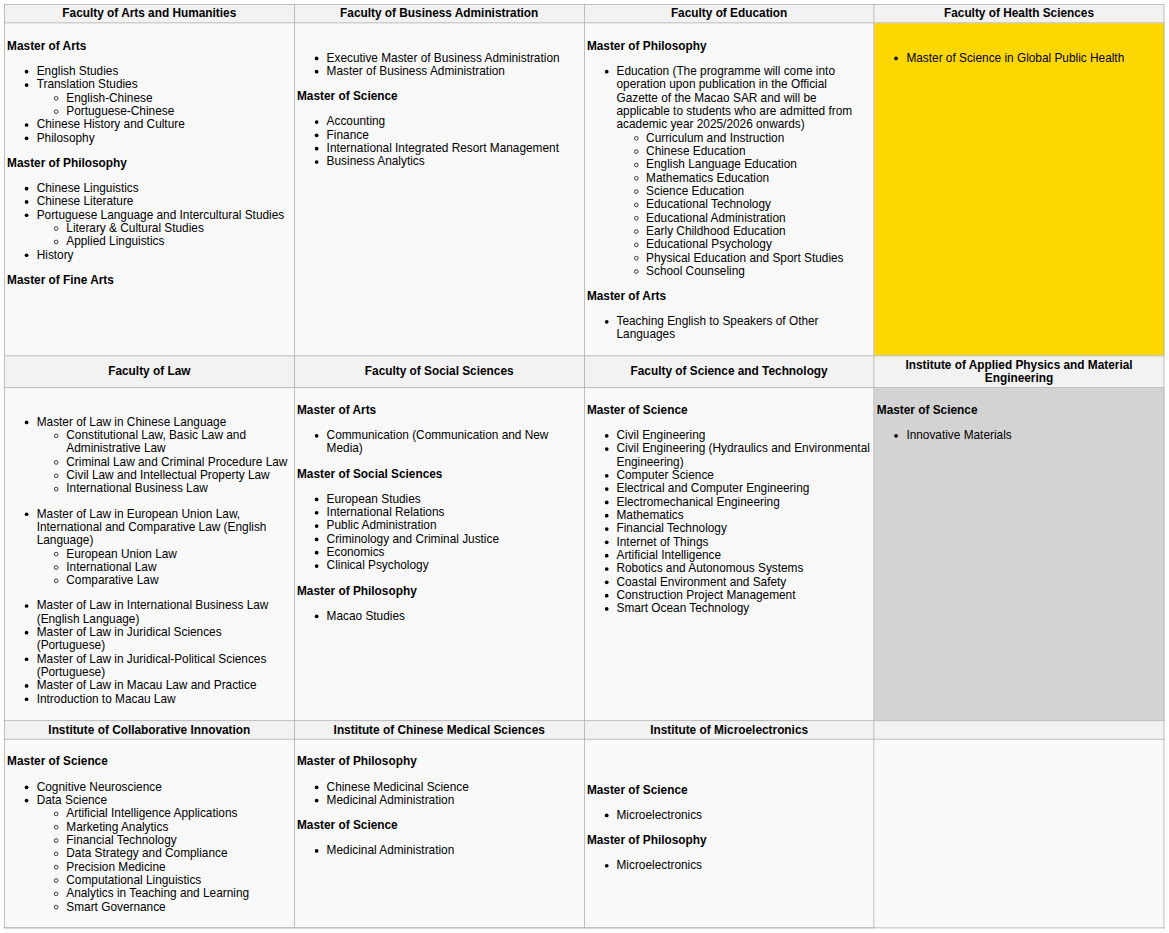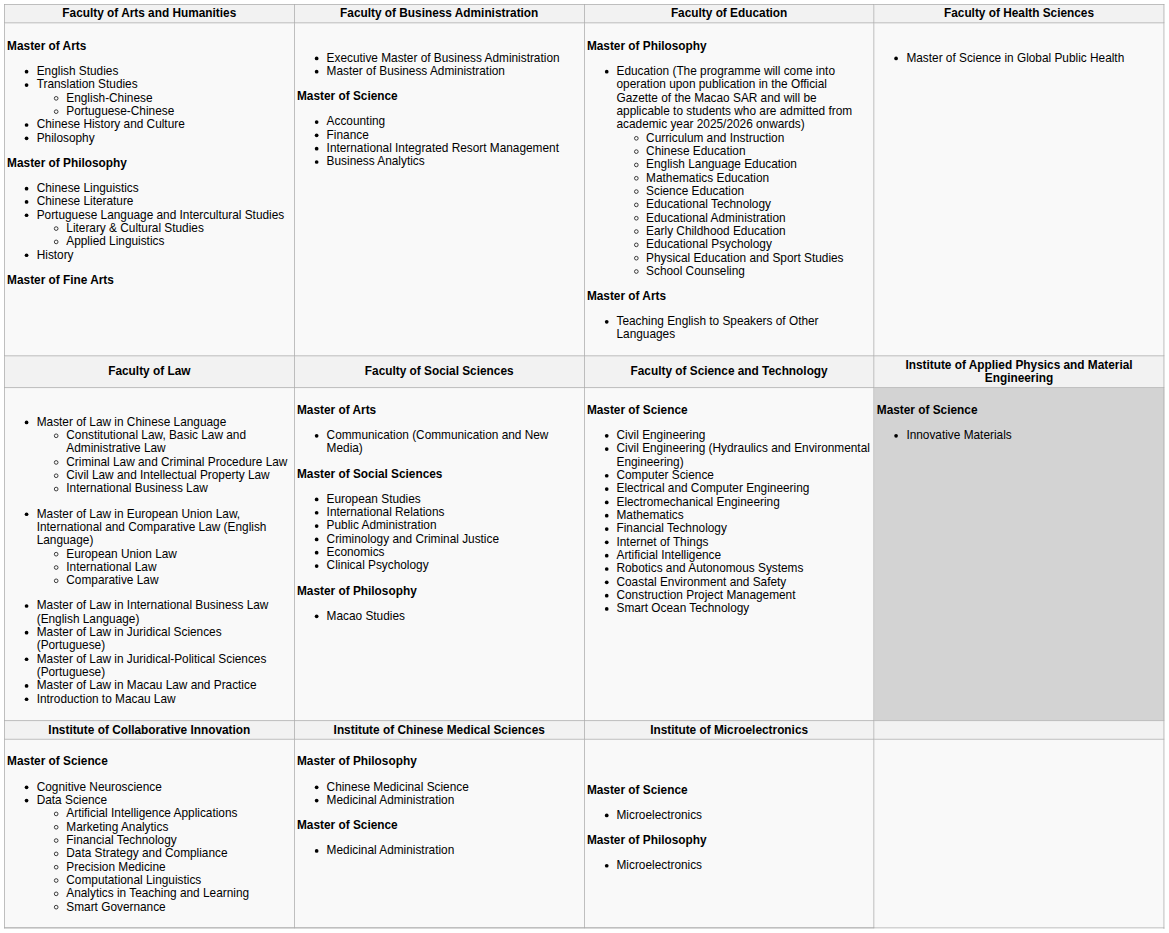row 2 | Faculty of Health Sciences: gold background -> no background
